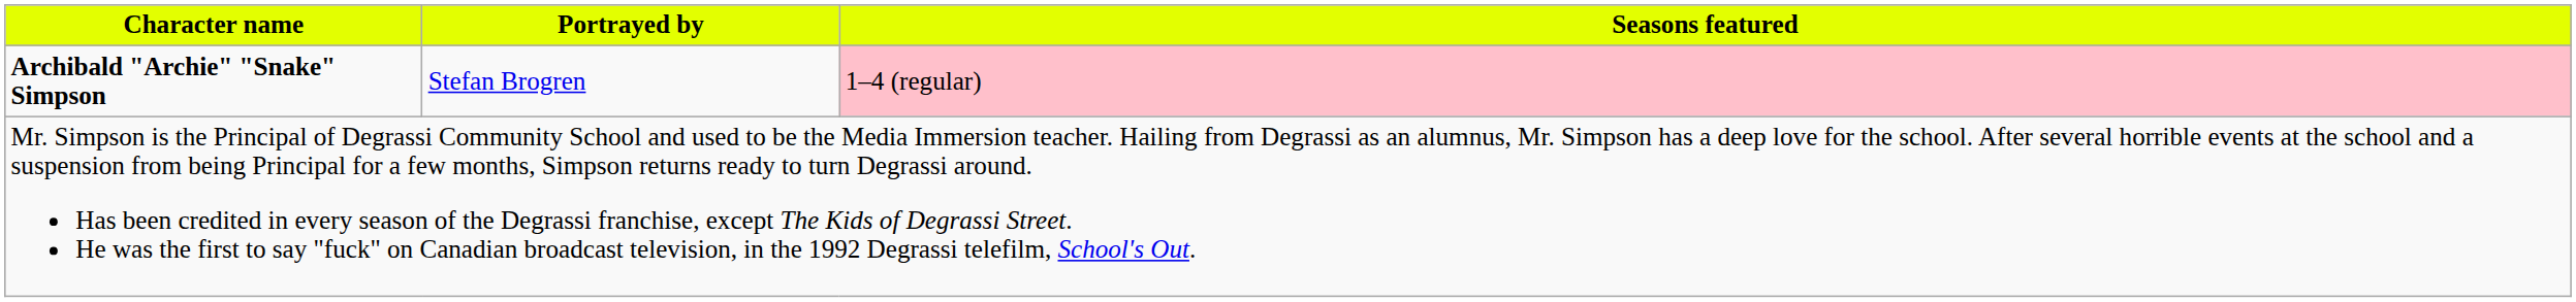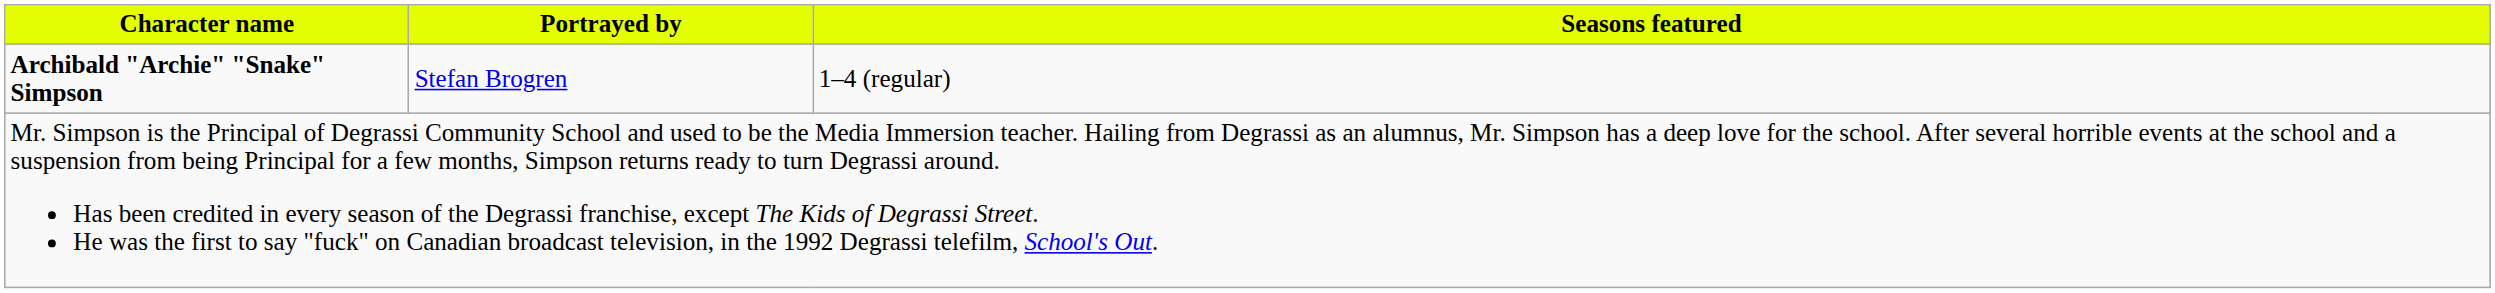Archibald "Archie" "Snake" Simpson | Seasons featured: pink background -> no background
